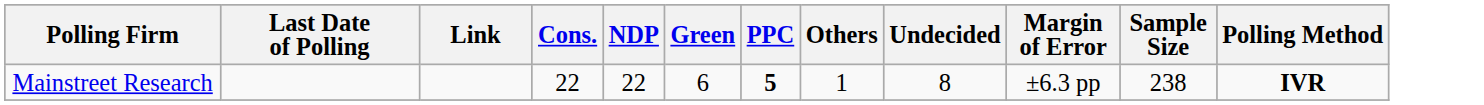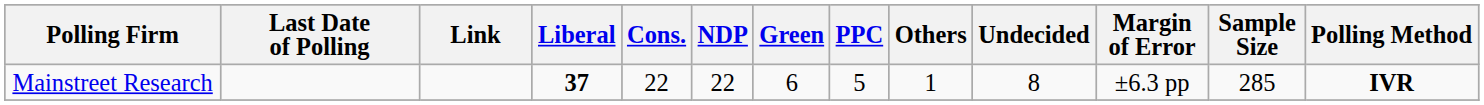+ column: Liberal | 37
Mainstreet Research | PPC: bold -> normal
Mainstreet Research | Sample Size: 238 -> 285
